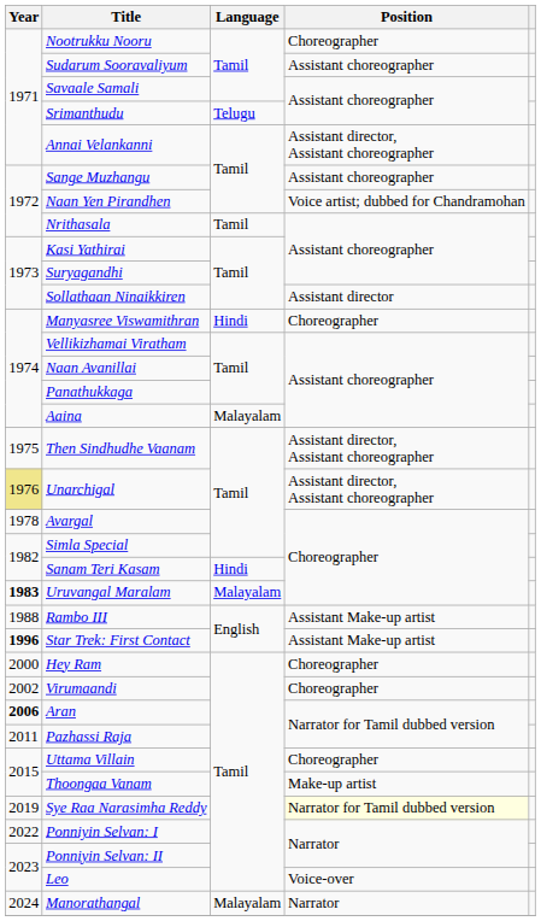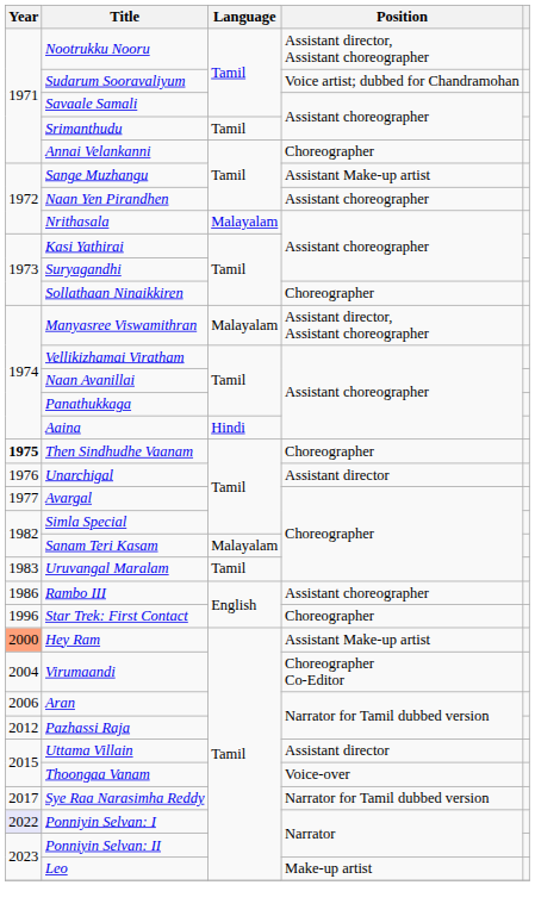Nootrukku Nooru | Position: Choreographer -> Assistant director, Assistant choreographer
Sudarum Sooravaliyum | Position: Assistant choreographer -> Voice artist; dubbed for Chandramohan
Srimanthudu | Language: Telugu -> Tamil
Annai Velankanni | Position: Assistant director, Assistant choreographer -> Choreographer
Sange Muzhangu | Position: Assistant choreographer -> Assistant Make-up artist
Naan Yen Pirandhen | Position: Voice artist; dubbed for Chandramohan -> Assistant choreographer
Nrithasala | Language: Tamil -> Malayalam
Sollathaan Ninaikkiren | Position: Assistant director -> Choreographer
Manyasree Viswamithran | Language: Hindi -> Malayalam
Manyasree Viswamithran | Position: Choreographer -> Assistant director, Assistant choreographer
Aaina | Language: Malayalam -> Hindi
Then Sindhudhe Vaanam | Year: normal -> bold
Then Sindhudhe Vaanam | Position: Assistant director, Assistant choreographer -> Choreographer
Unarchigal | Year: khaki background -> no background
Unarchigal | Position: Assistant director, Assistant choreographer -> Assistant director
Avargal | Year: 1978 -> 1977
Sanam Teri Kasam | Language: Hindi -> Malayalam
Uruvangal Maralam | Year: bold -> normal
Uruvangal Maralam | Language: Malayalam -> Tamil
Rambo III | Year: 1988 -> 1986
Rambo III | Position: Assistant Make-up artist -> Assistant choreographer
Star Trek: First Contact | Year: bold -> normal
Star Trek: First Contact | Position: Assistant Make-up artist -> Choreographer
Hey Ram | Year: no background -> lightsalmon background
Hey Ram | Position: Choreographer -> Assistant Make-up artist
Virumaandi | Year: 2002 -> 2004
Virumaandi | Position: Choreographer -> Choreographer Co-Editor
Aran | Year: bold -> normal
Pazhassi Raja | Year: 2011 -> 2012
Uttama Villain | Position: Choreographer -> Assistant director
Thoongaa Vanam | Position: Make-up artist -> Voice-over
Sye Raa Narasimha Reddy | Year: 2019 -> 2017
Sye Raa Narasimha Reddy | Position: lightyellow background -> no background
Ponniyin Selvan: I | Year: no background -> lavender background
Leo | Position: Voice-over -> Make-up artist
- row: 2024 | Manorathangal | Malayalam | Narrator
